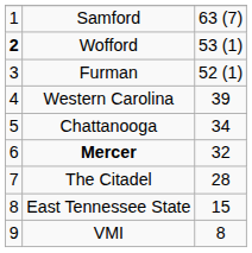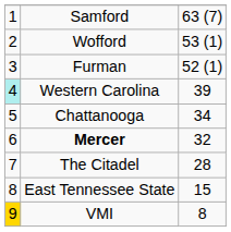Wofford | column 1: bold -> normal
Western Carolina | column 1: no background -> paleturquoise background
VMI | column 1: no background -> gold background
